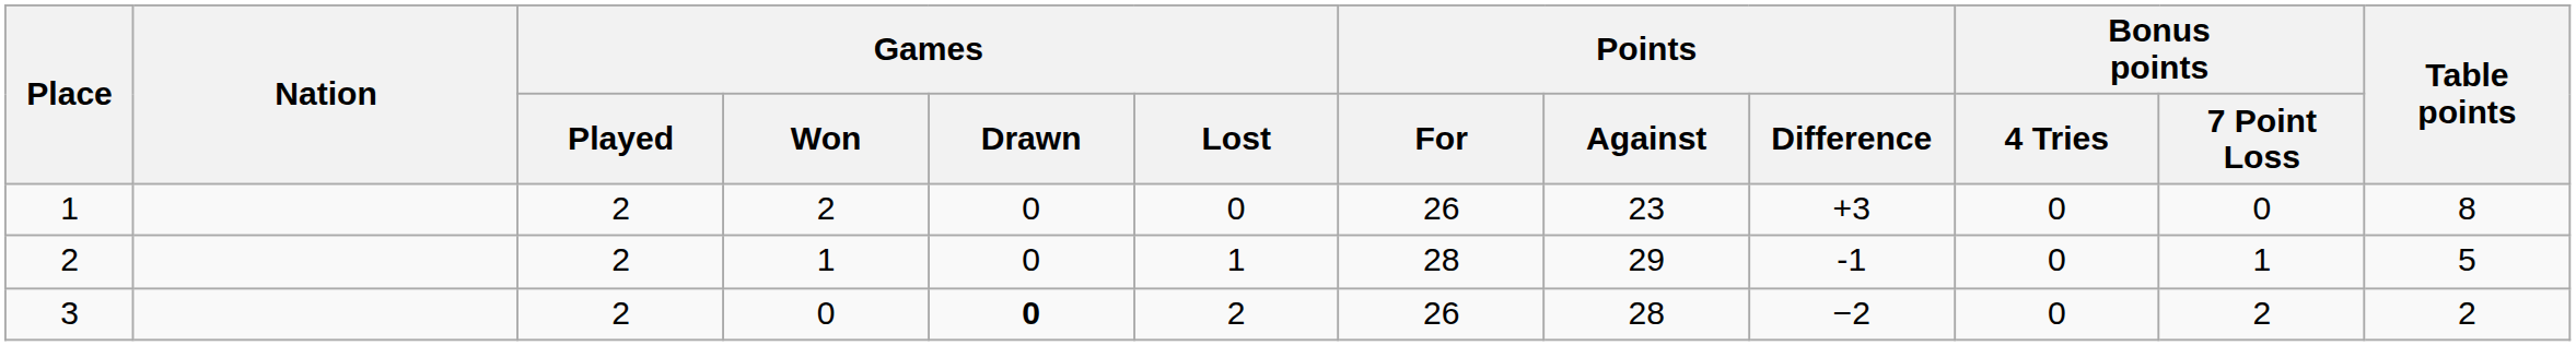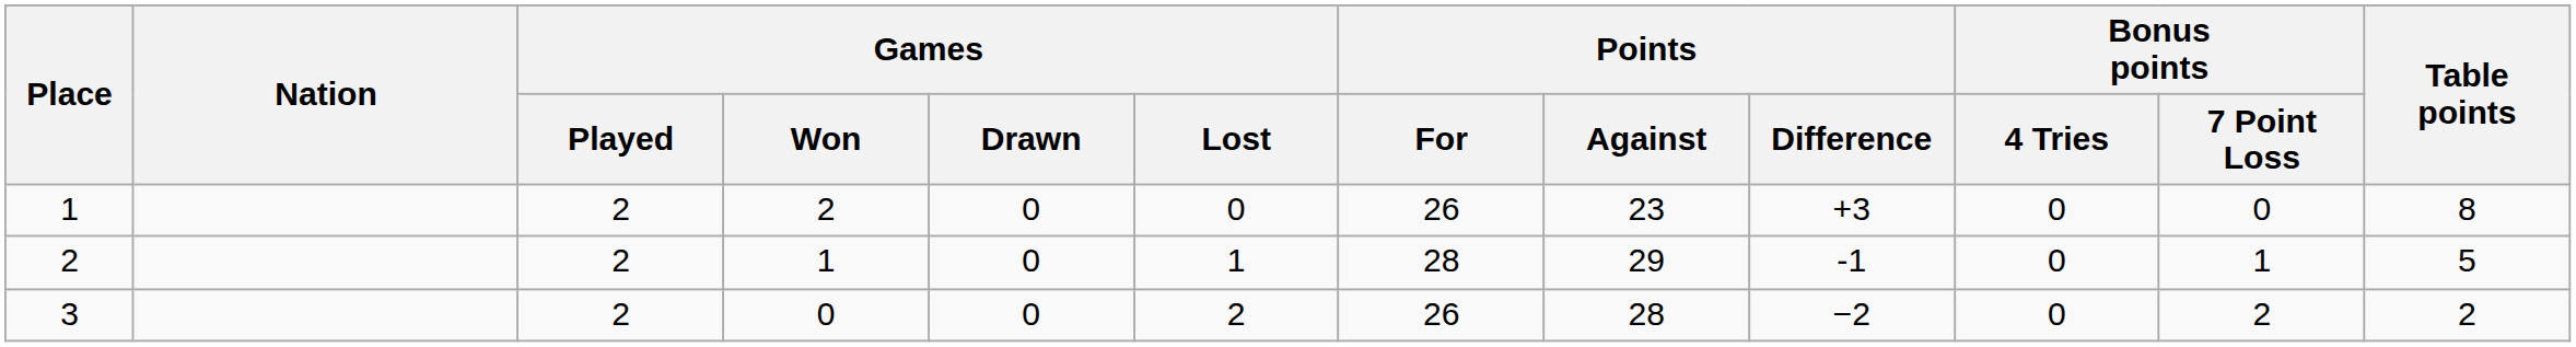3 | Games / Drawn: bold -> normal
